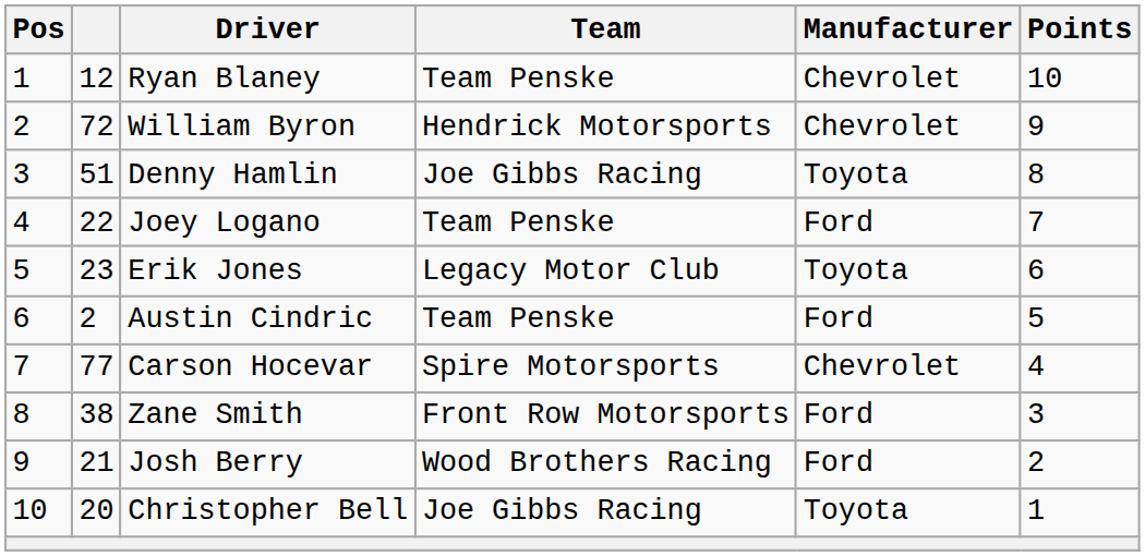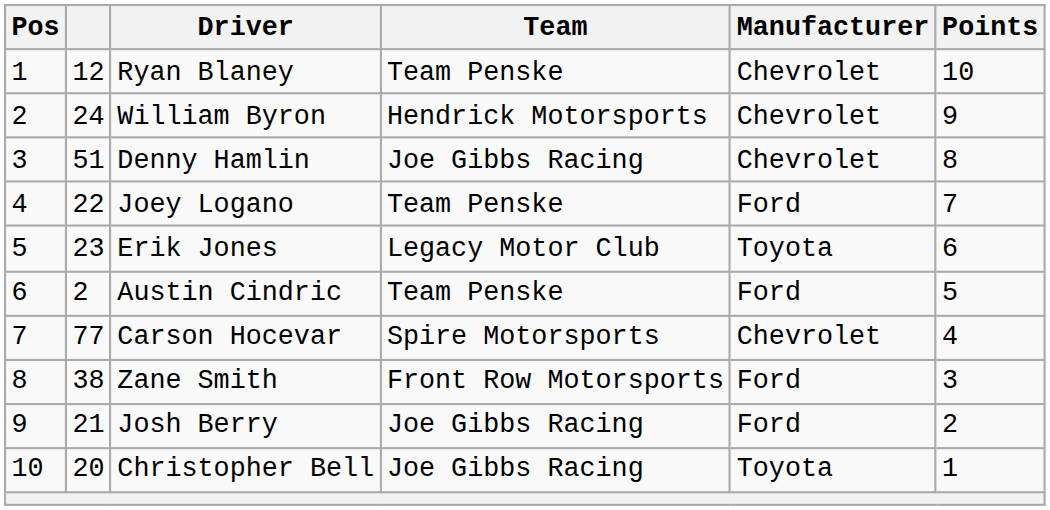William Byron | column 2: 72 -> 24
Denny Hamlin | Manufacturer: Toyota -> Chevrolet
Josh Berry | Team: Wood Brothers Racing -> Joe Gibbs Racing
